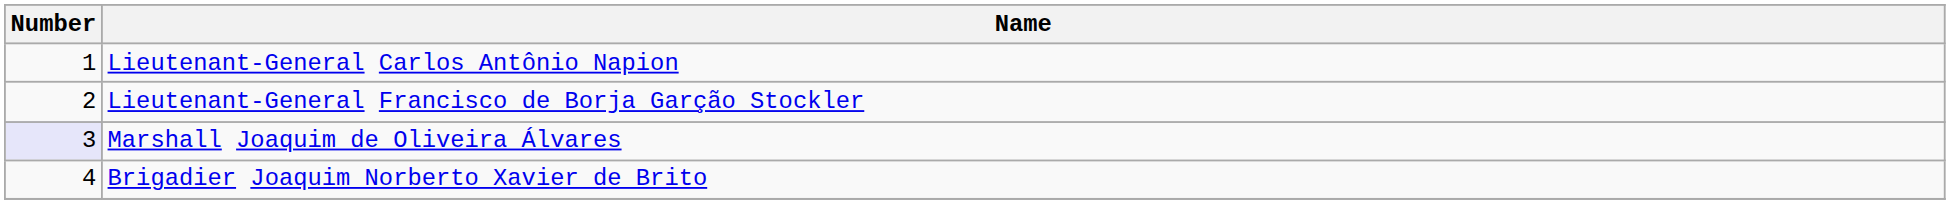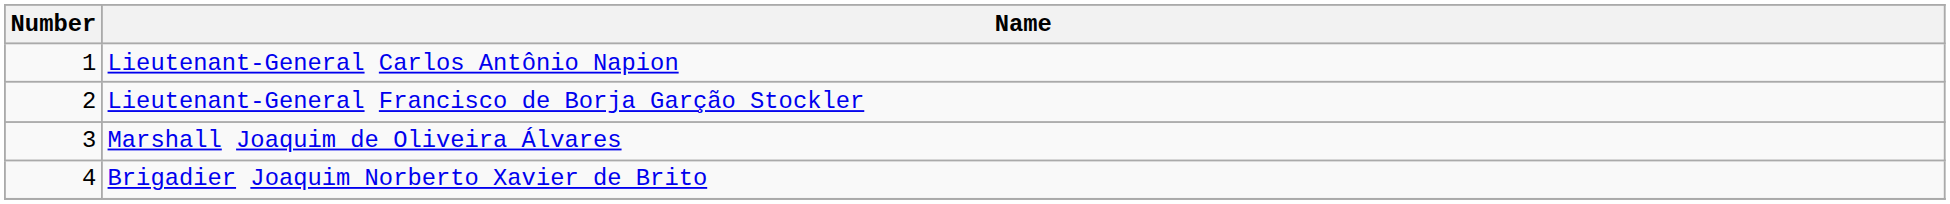Marshall Joaquim de Oliveira Álvares | Number: lavender background -> no background
